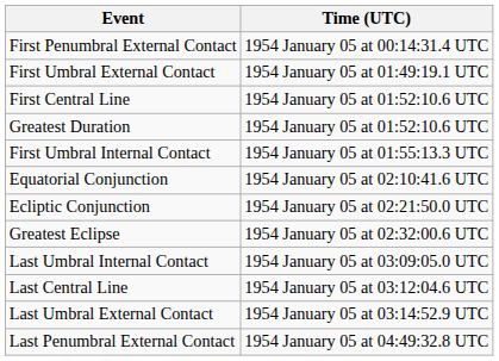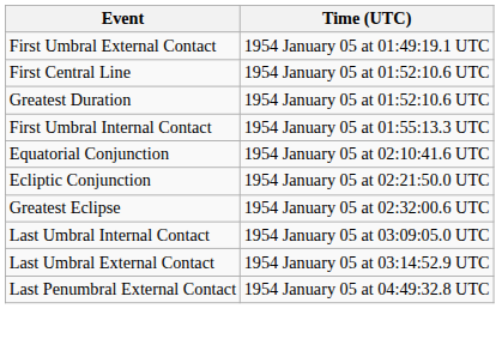- row: First Penumbral External Contact | 1954 January 05 at 00:14:31.4 UTC
- row: Last Central Line | 1954 January 05 at 03:12:04.6 UTC
